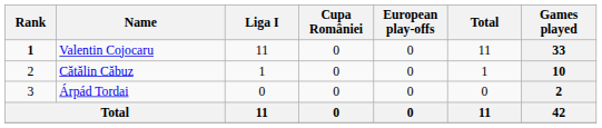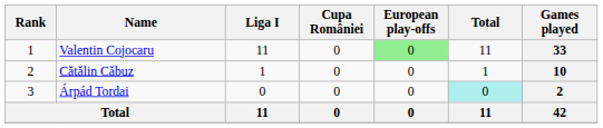Valentin Cojocaru | Rank: bold -> normal
Valentin Cojocaru | European play-offs: no background -> lightgreen background
Árpád Tordai | Total: no background -> paleturquoise background
